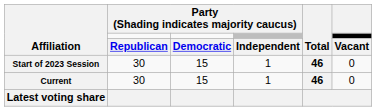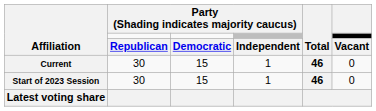rows swapped: Start of 2023 Session <-> Current
